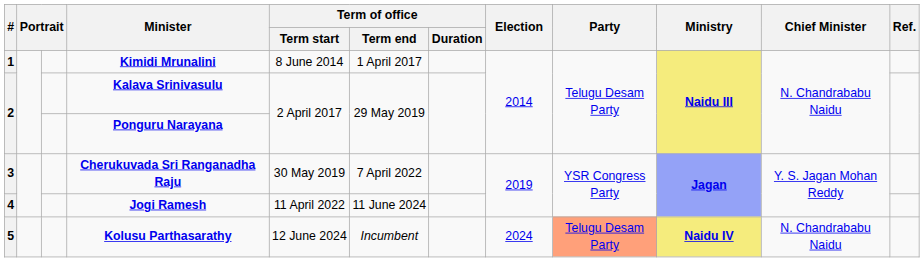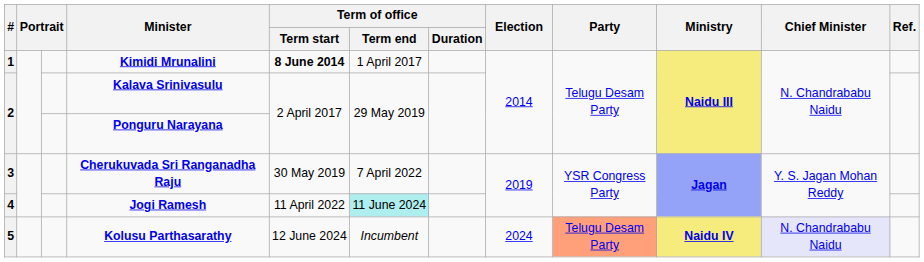Kimidi Mrunalini | Term of office / Term start: normal -> bold
Jogi Ramesh | Term of office / Term end: no background -> paleturquoise background
Kolusu Parthasarathy | Chief Minister: no background -> lavender background
